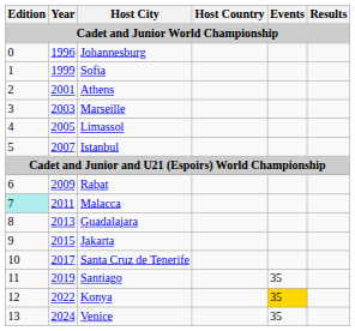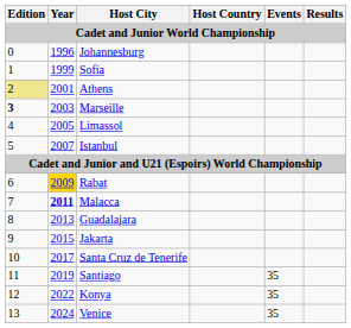Athens | Edition: no background -> khaki background
Marseille | Edition: normal -> bold
Rabat | Year: no background -> gold background
Malacca | Edition: paleturquoise background -> no background
Malacca | Year: normal -> bold
Konya | Events: gold background -> no background
